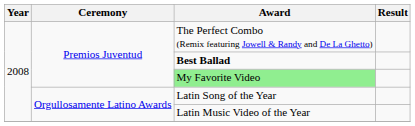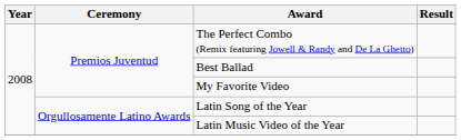Best Ballad | Award: bold -> normal
My Favorite Video | Award: lightgreen background -> no background
